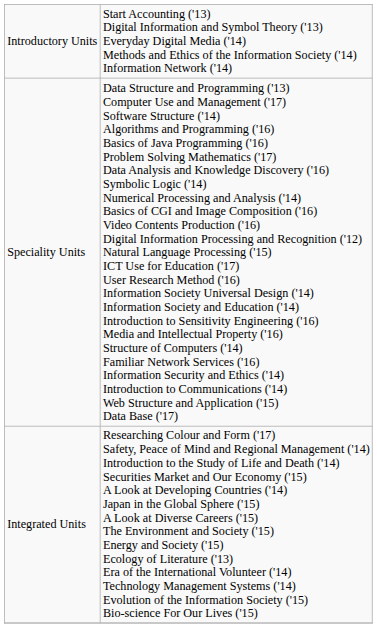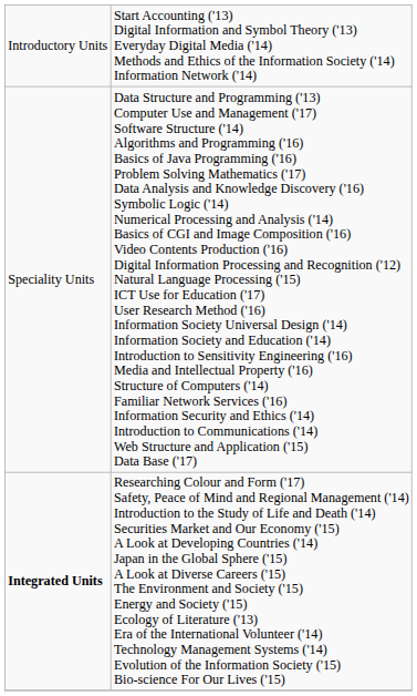Integrated Units | column 1: normal -> bold
